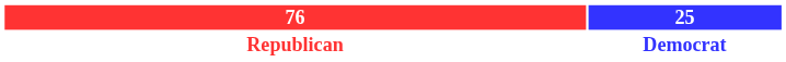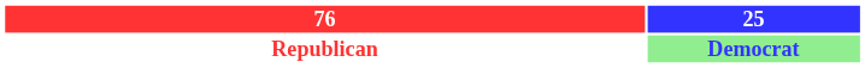Republican | column 2: no background -> lightgreen background
